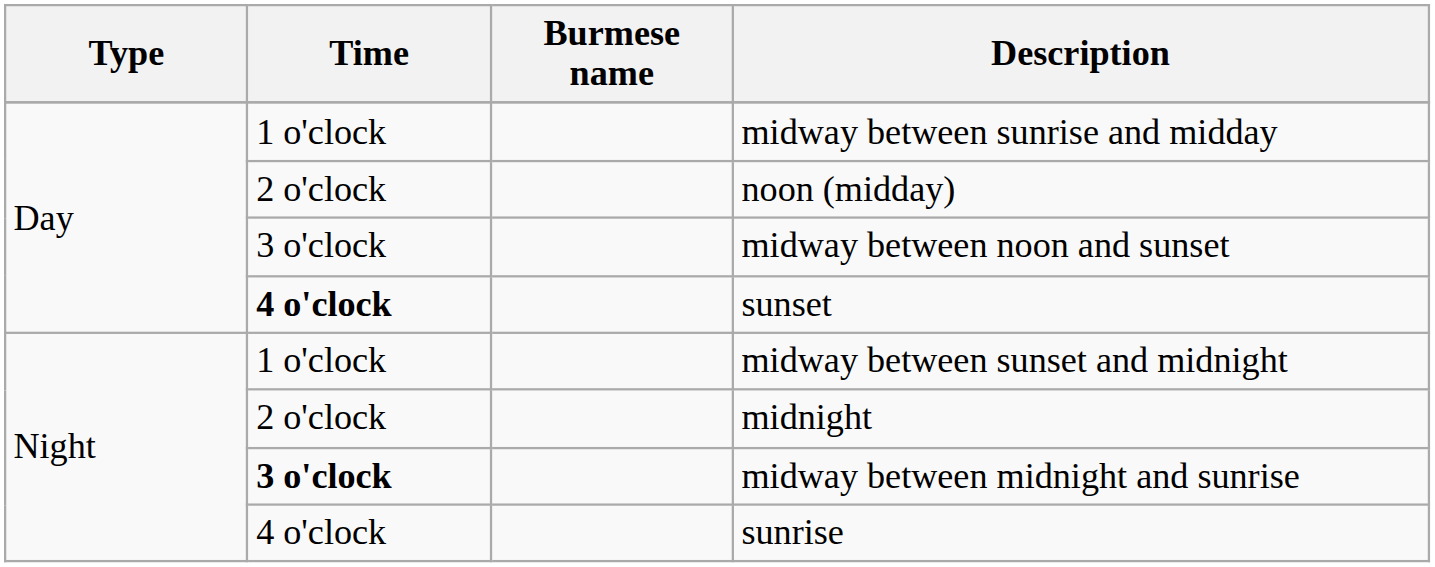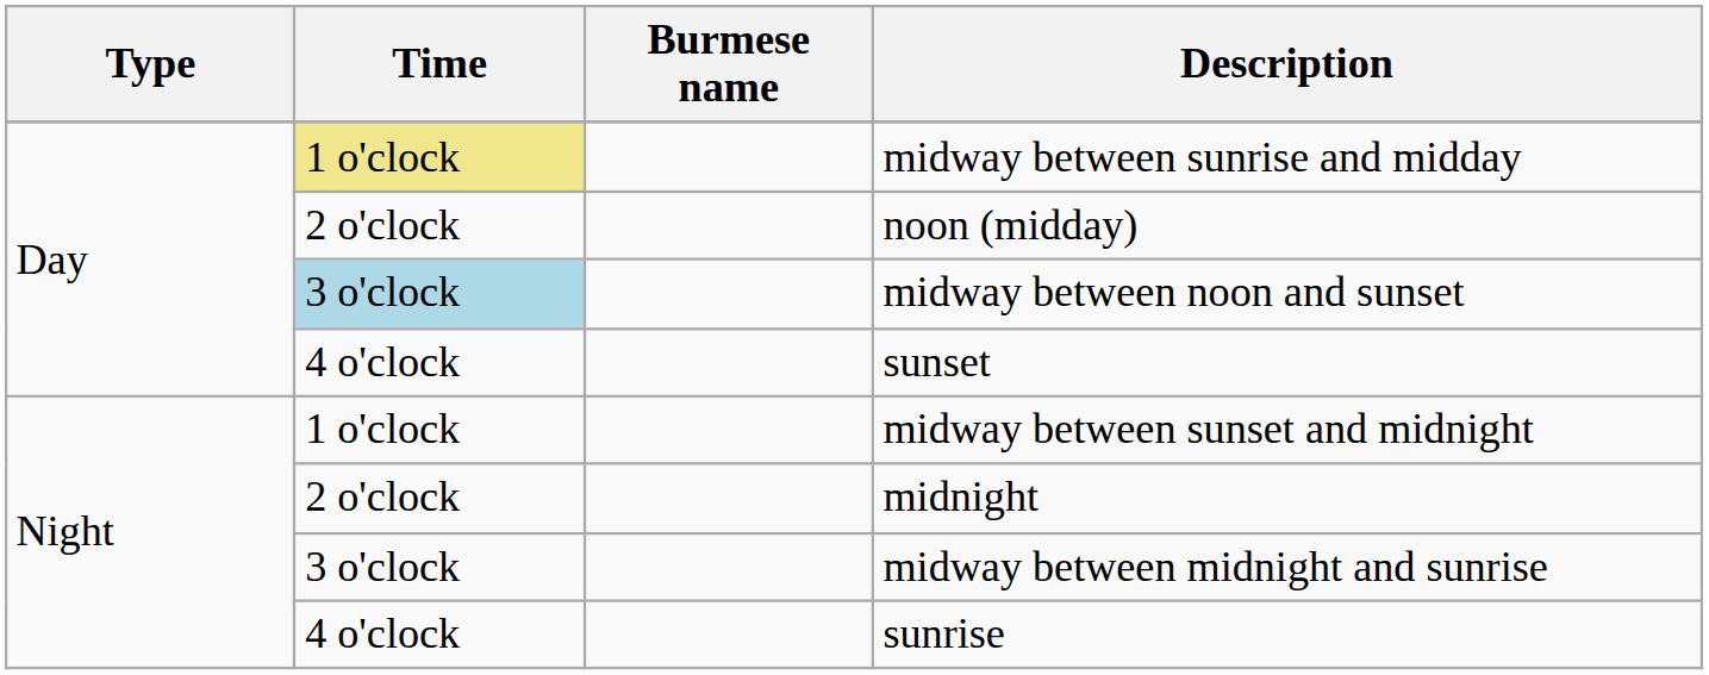midway between sunrise and midday | Time: no background -> khaki background
midway between noon and sunset | Time: no background -> lightblue background
sunset | Time: bold -> normal
midway between midnight and sunrise | Time: bold -> normal
